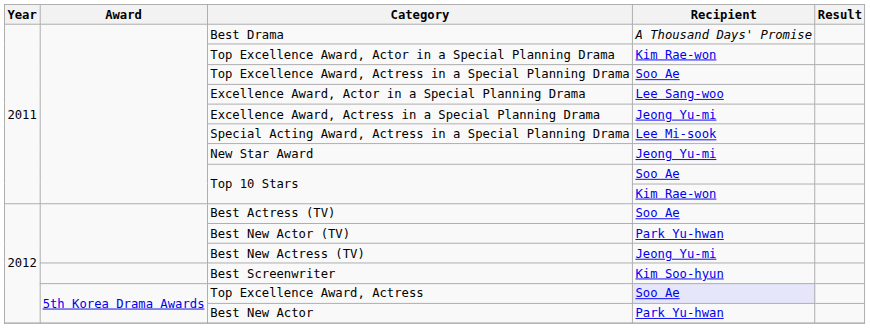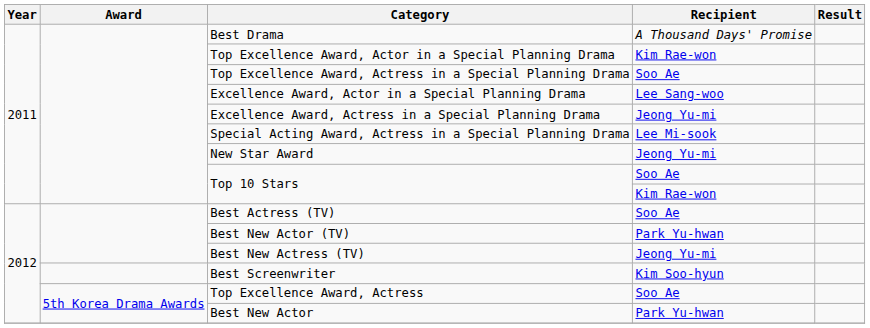Top Excellence Award, Actress | Recipient: lavender background -> no background
